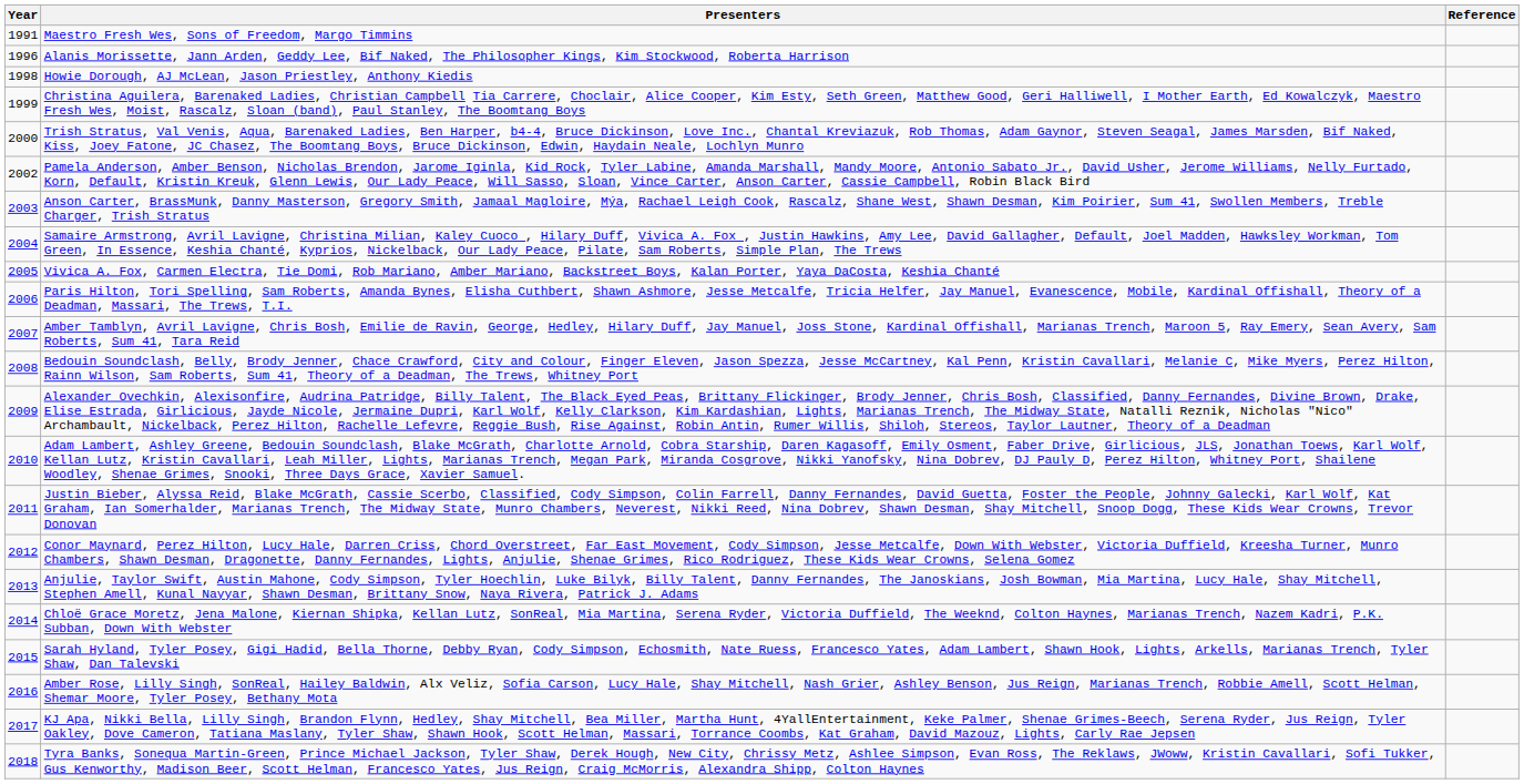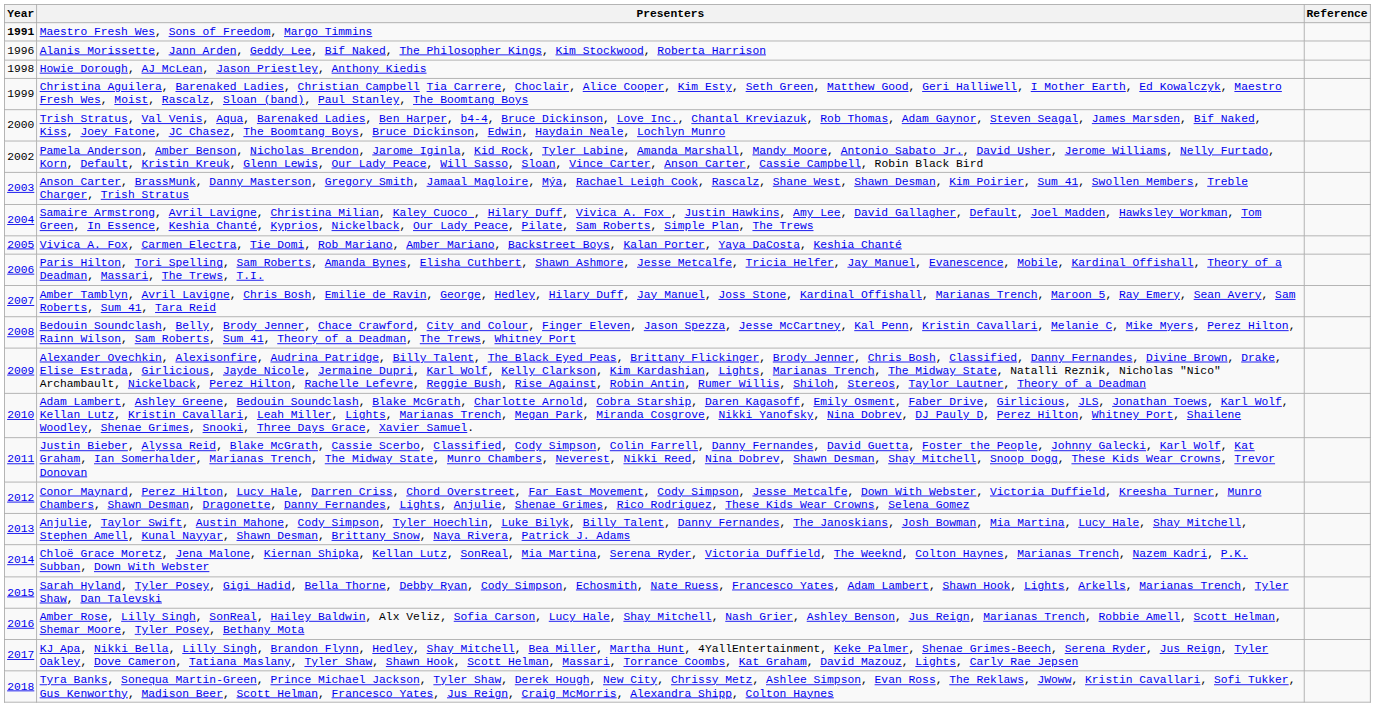Maestro Fresh Wes, Sons of Freedom, Margo Timmins | Year: normal -> bold
